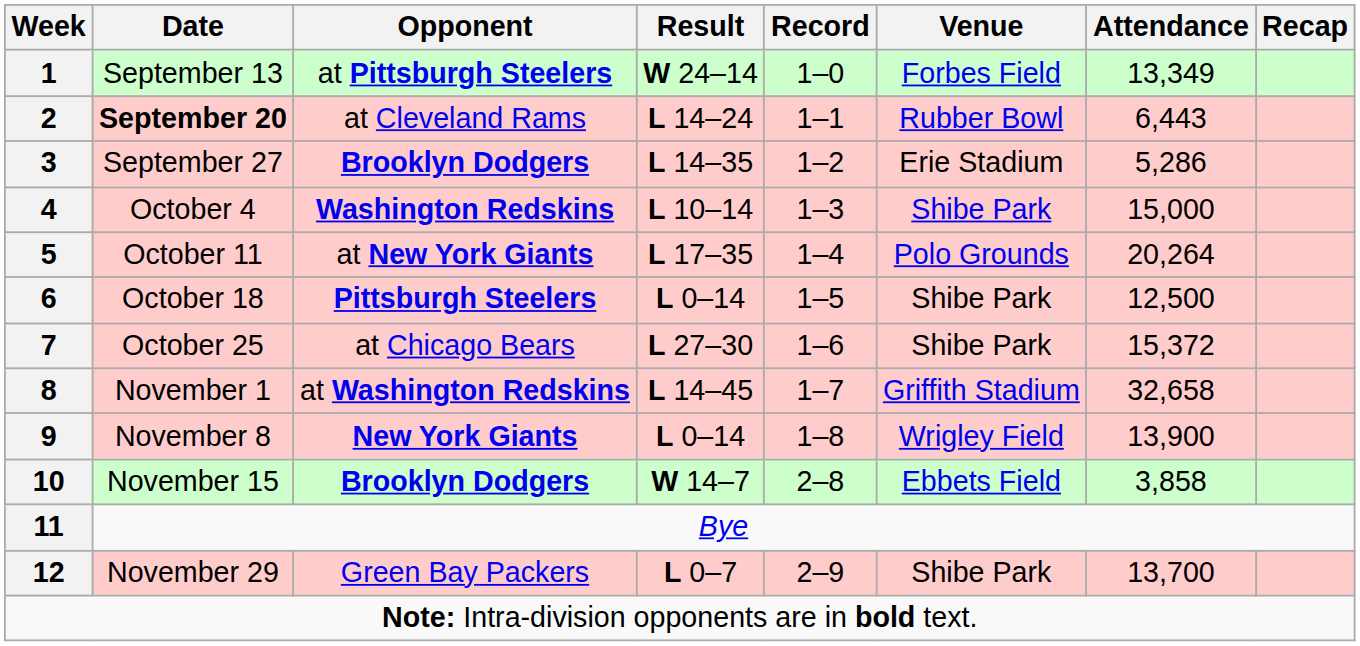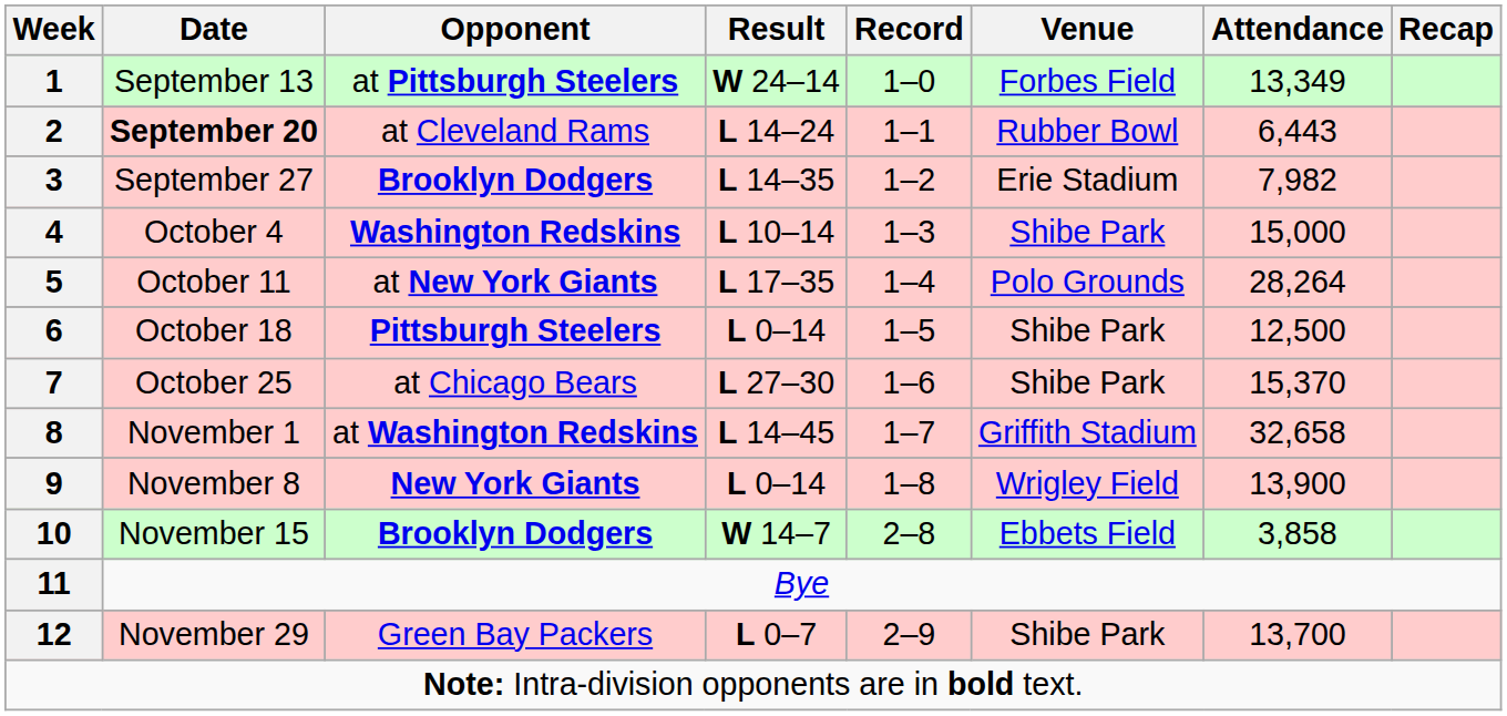3 | Attendance: 5,286 -> 7,982
5 | Attendance: 20,264 -> 28,264
7 | Attendance: 15,372 -> 15,370
